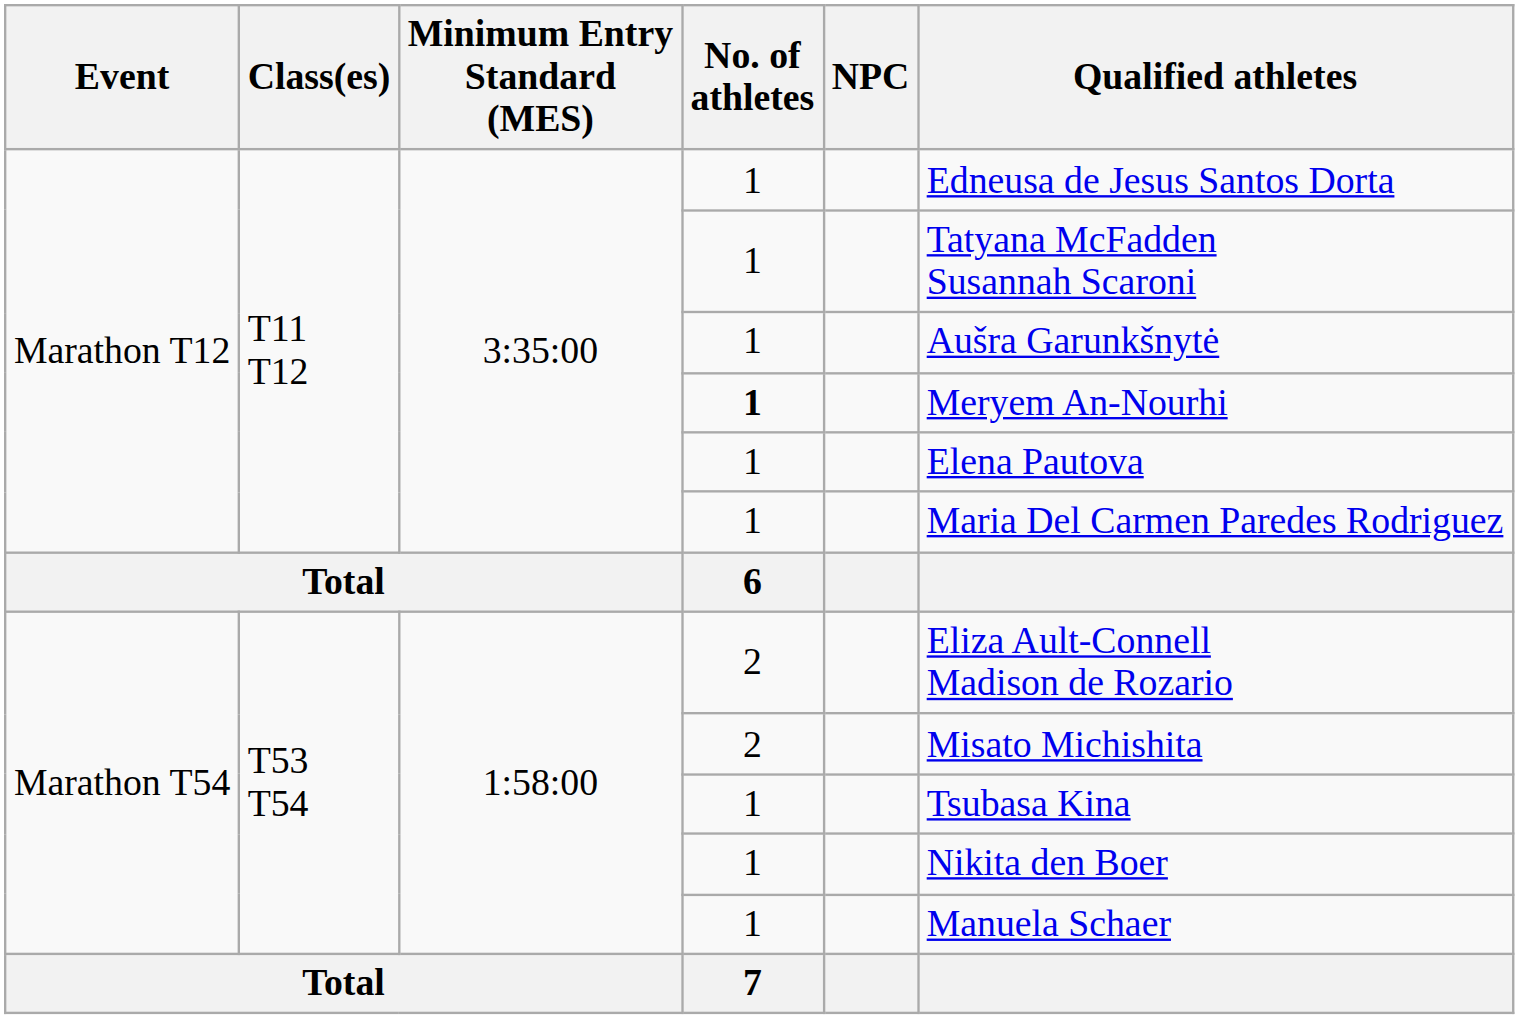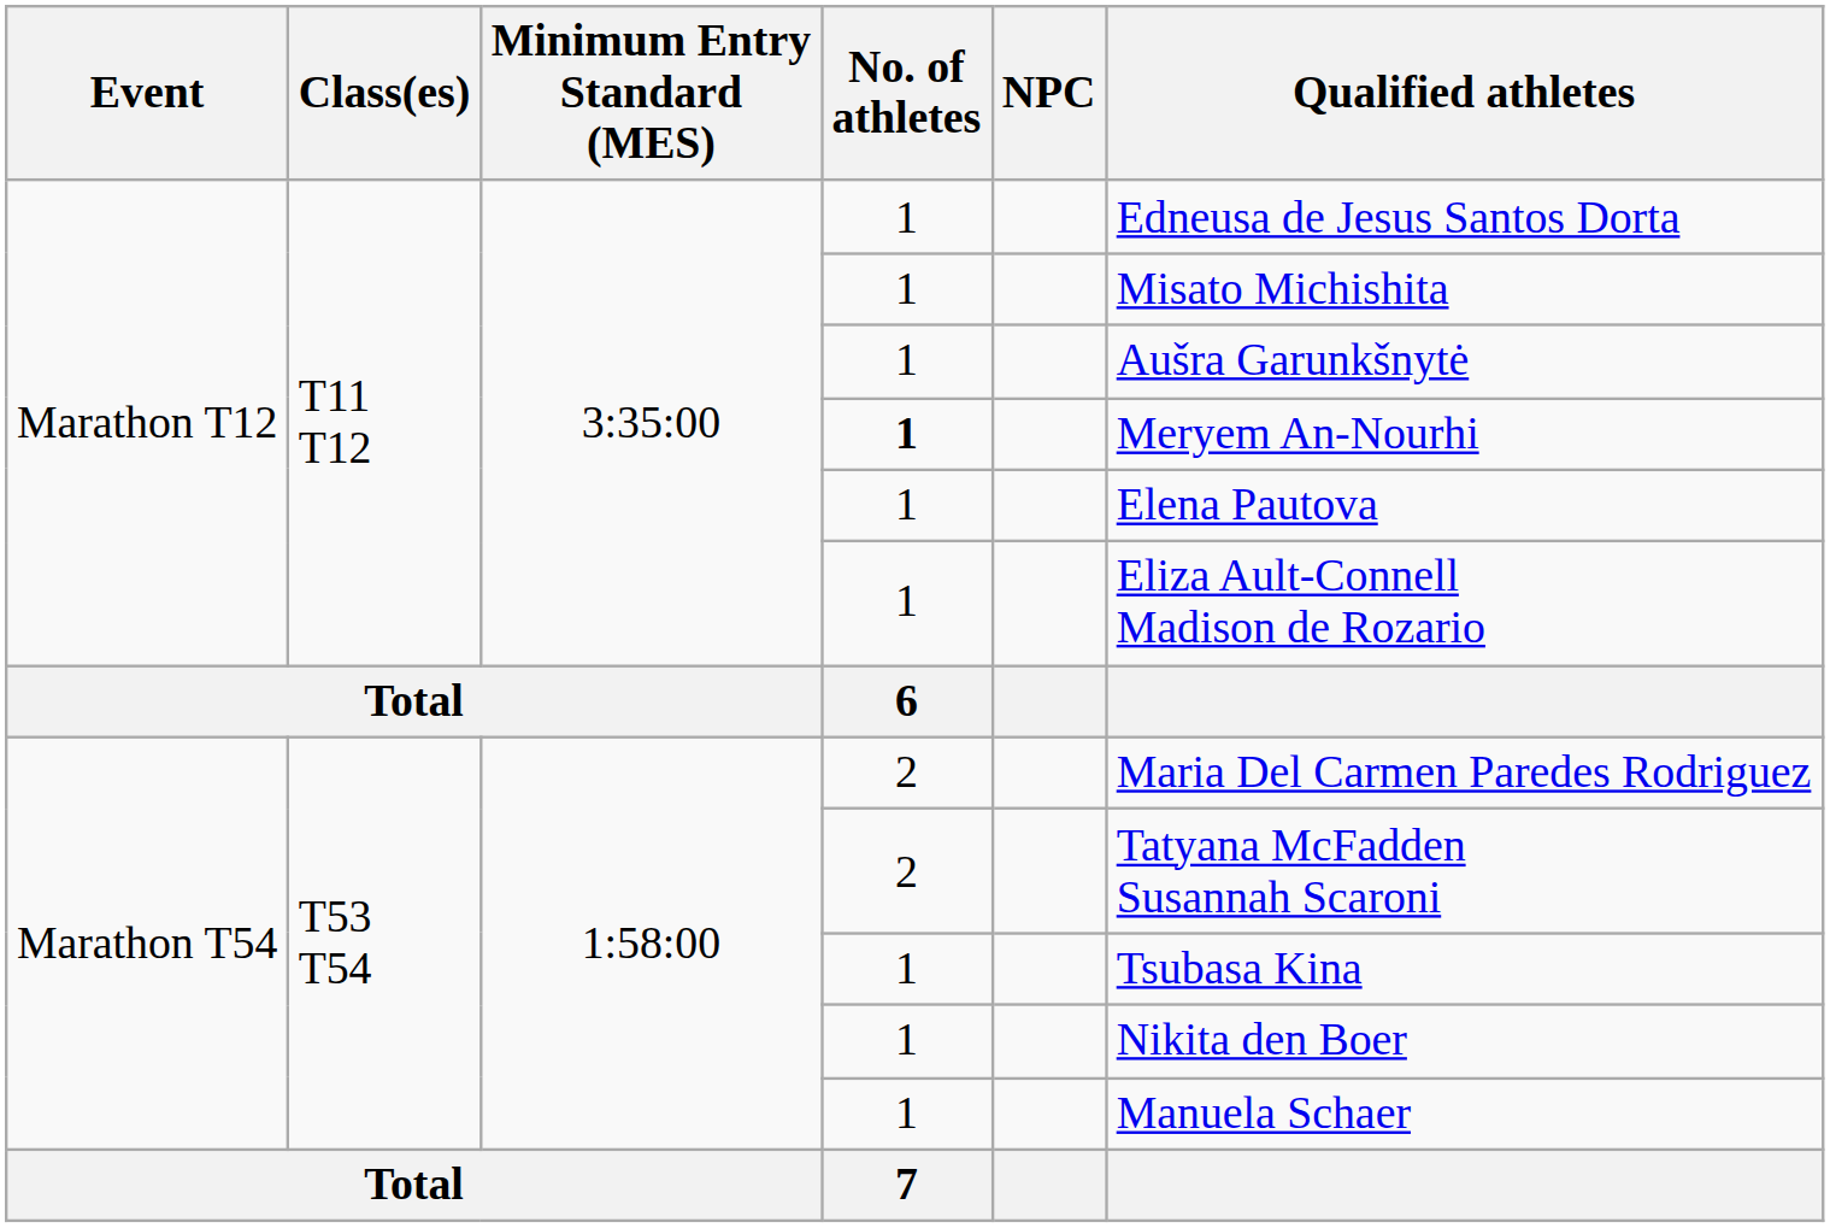row 3 | Qualified athletes: Tatyana McFadden Susannah Scaroni -> Misato Michishita
row 7 | Qualified athletes: Maria Del Carmen Paredes Rodriguez -> Eliza Ault-Connell Madison de Rozario
row 9 | Qualified athletes: Eliza Ault-Connell Madison de Rozario -> Maria Del Carmen Paredes Rodriguez
row 10 | Qualified athletes: Misato Michishita -> Tatyana McFadden Susannah Scaroni
